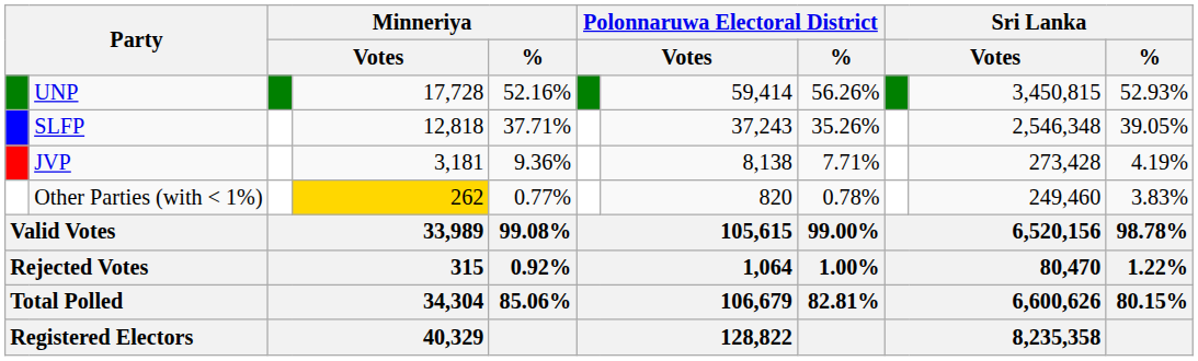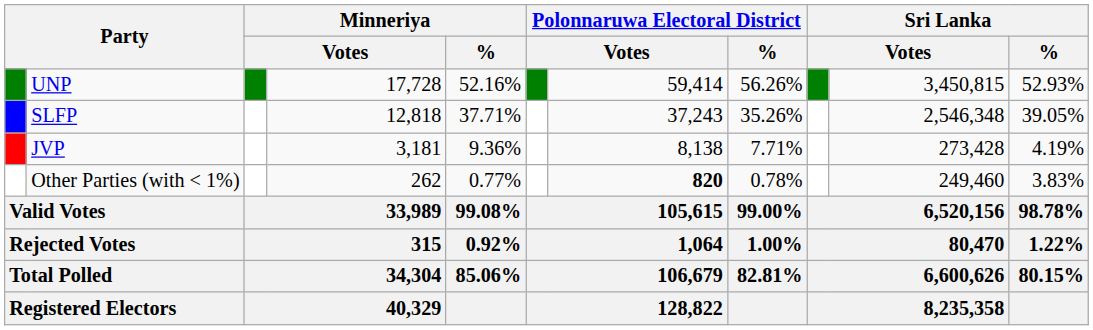Other Parties (with < 1%) | column 4: gold background -> no background
Other Parties (with < 1%) | column 7: normal -> bold
